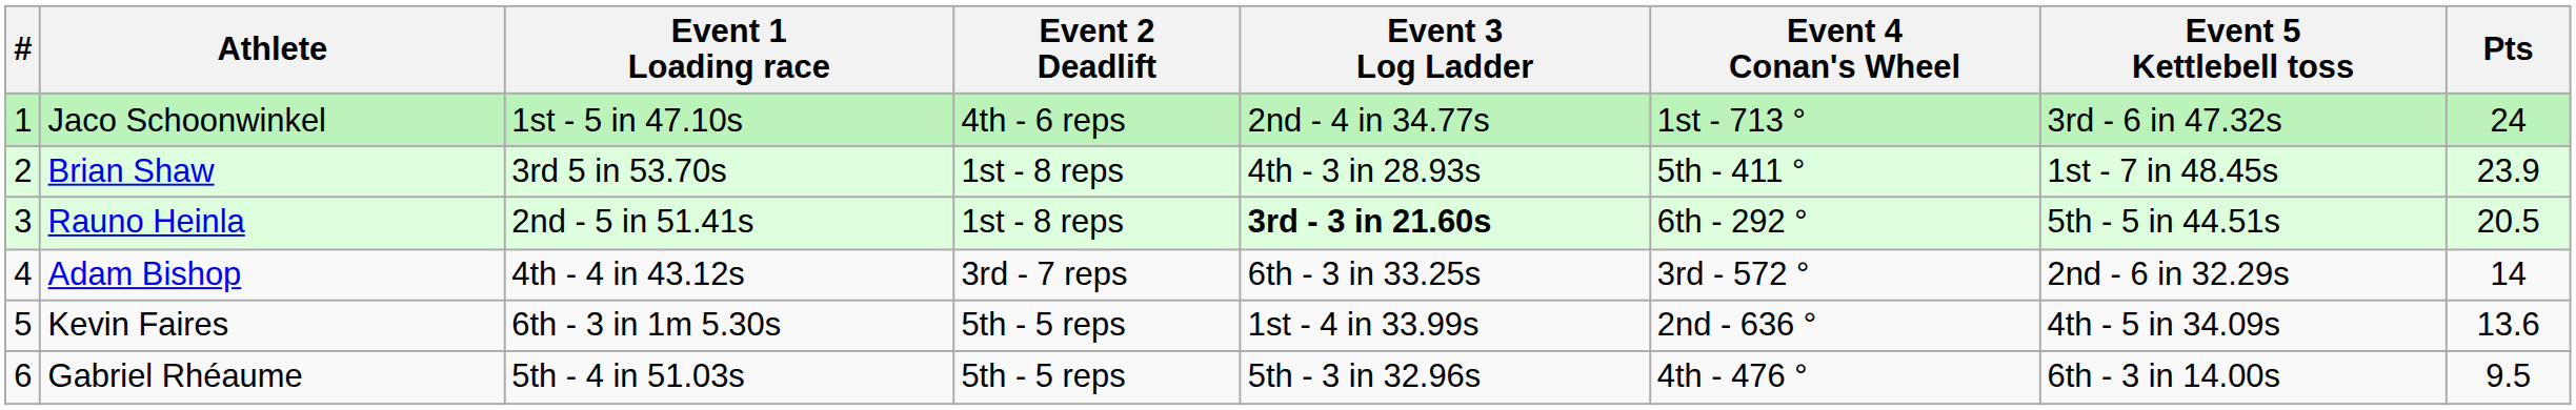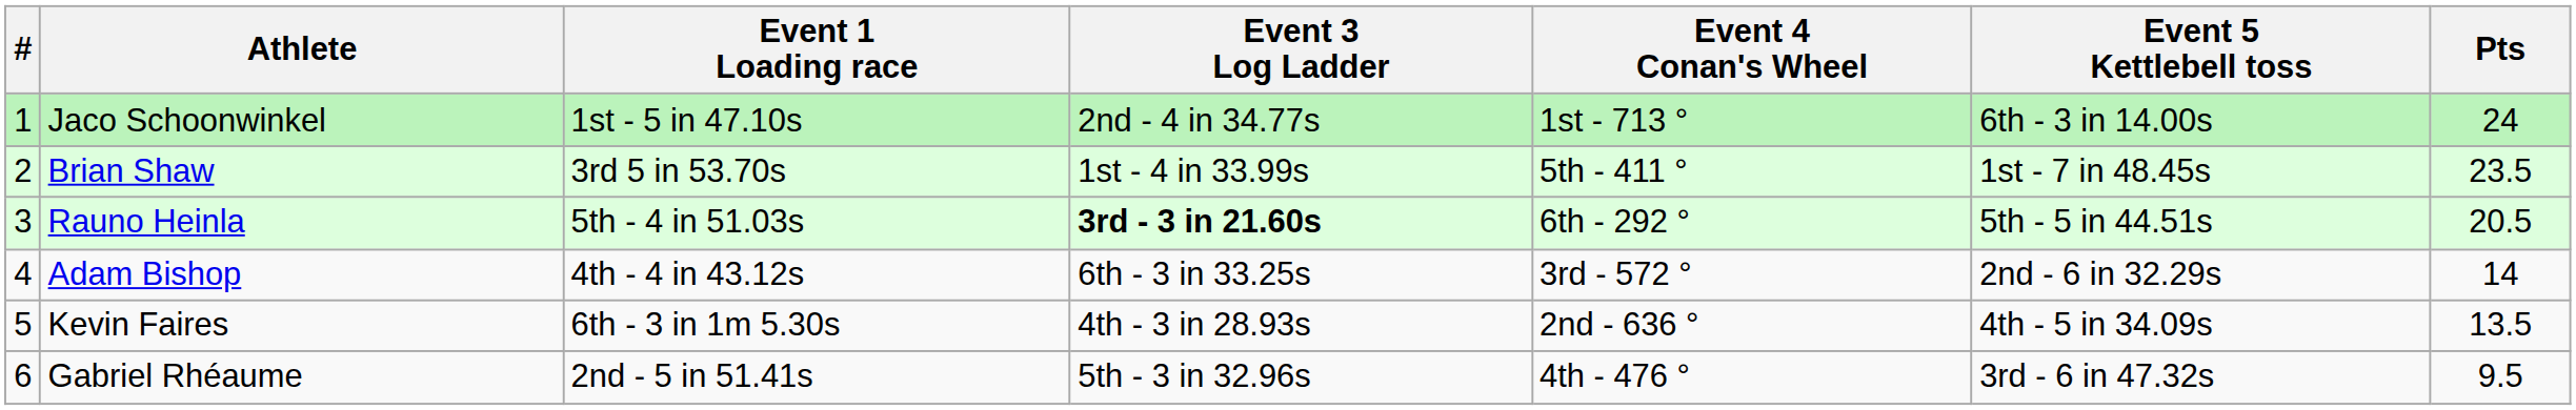- column: Event 2 Deadlift | 4th - 6 reps | 1st - 8 reps | 1st - 8 reps | 3rd - 7 reps | 5th - 5 reps | 5th - 5 reps
Jaco Schoonwinkel | Event 5 Kettlebell toss: 3rd - 6 in 47.32s -> 6th - 3 in 14.00s
Brian Shaw | Event 3 Log Ladder: 4th - 3 in 28.93s -> 1st - 4 in 33.99s
Brian Shaw | Pts: 23.9 -> 23.5
Rauno Heinla | Event 1 Loading race: 2nd - 5 in 51.41s -> 5th - 4 in 51.03s
Kevin Faires | Event 3 Log Ladder: 1st - 4 in 33.99s -> 4th - 3 in 28.93s
Kevin Faires | Pts: 13.6 -> 13.5
Gabriel Rhéaume | Event 1 Loading race: 5th - 4 in 51.03s -> 2nd - 5 in 51.41s
Gabriel Rhéaume | Event 5 Kettlebell toss: 6th - 3 in 14.00s -> 3rd - 6 in 47.32s
